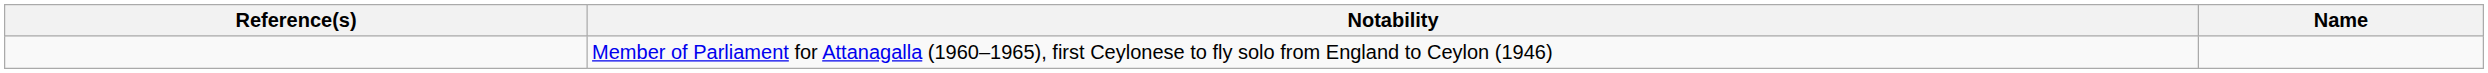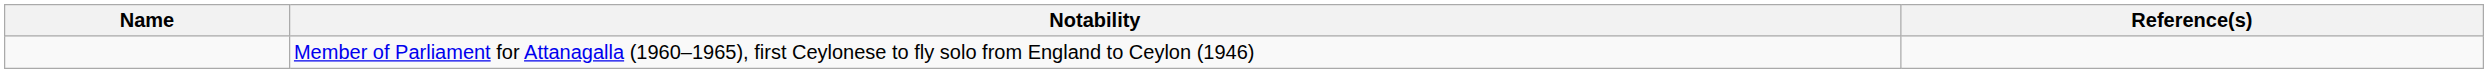columns swapped: Name <-> Reference(s)
